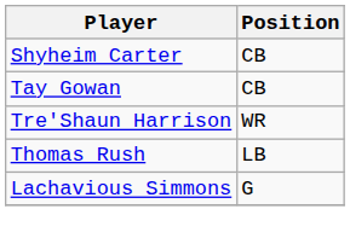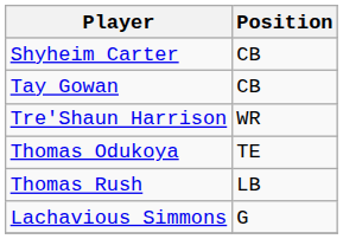+ row: Thomas Odukoya | TE
